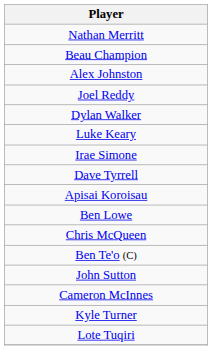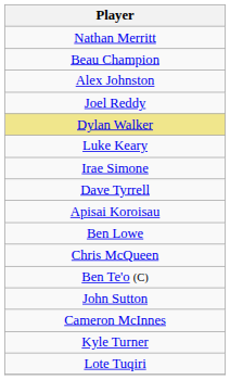row 6 | column 1: no background -> khaki background
